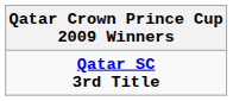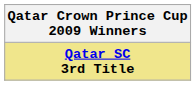row 2 | column 1: no background -> khaki background
